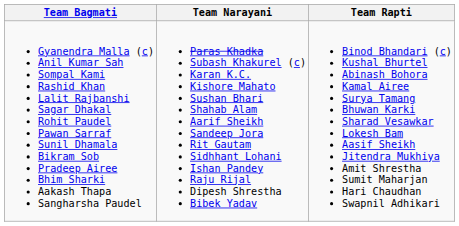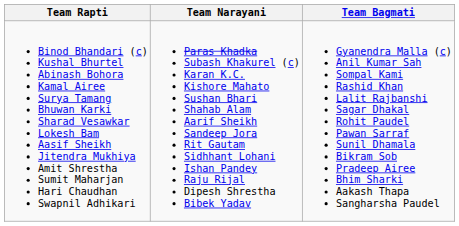columns swapped: Team Bagmati <-> Team Rapti
